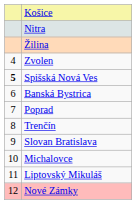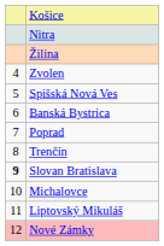Spišská Nová Ves | column 1: bold -> normal
Slovan Bratislava | column 1: normal -> bold
